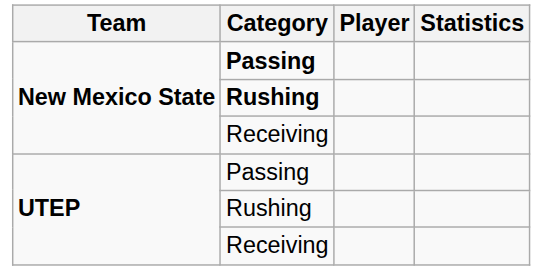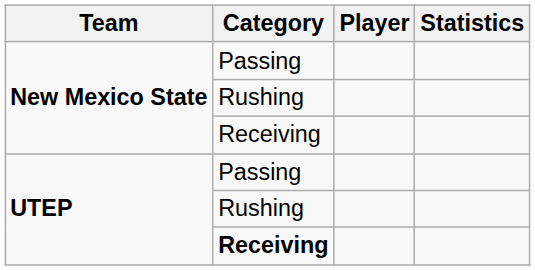New Mexico State / Passing | Category: bold -> normal
New Mexico State / Rushing | Category: bold -> normal
UTEP / Receiving | Category: normal -> bold
